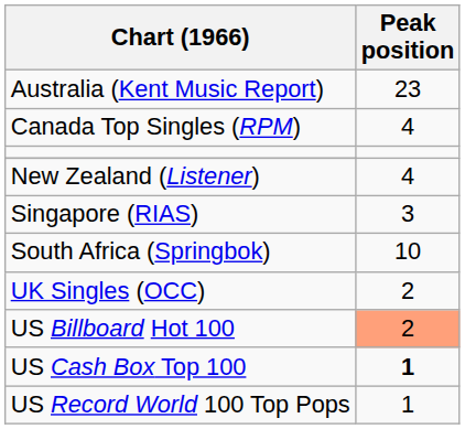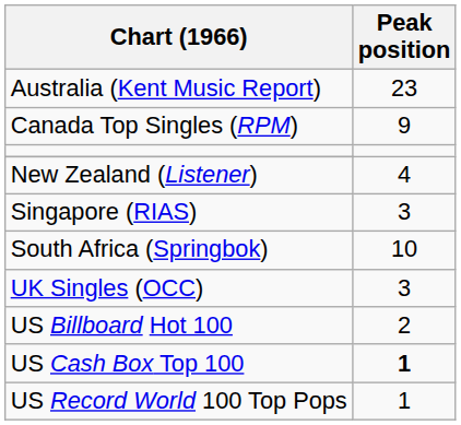row 3 | Peak position: 4 -> 9
row 8 | Peak position: 2 -> 3
row 9 | Peak position: lightsalmon background -> no background
